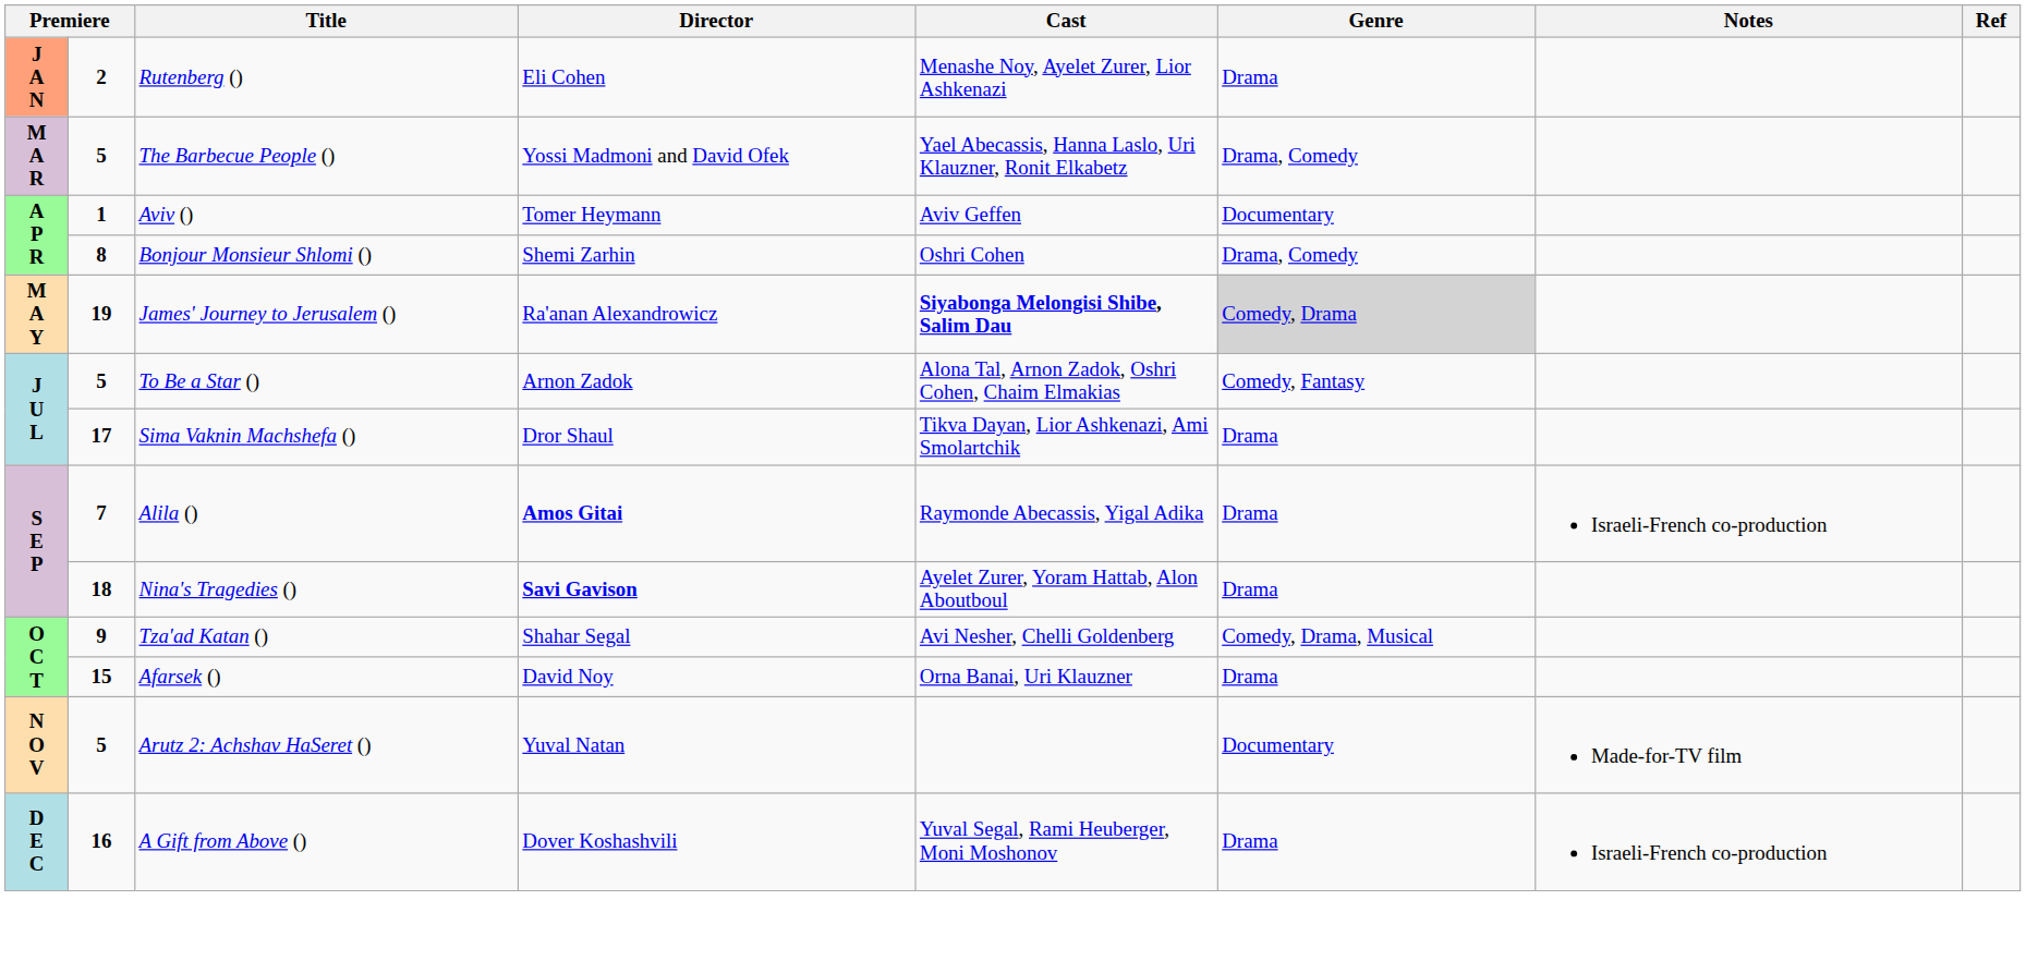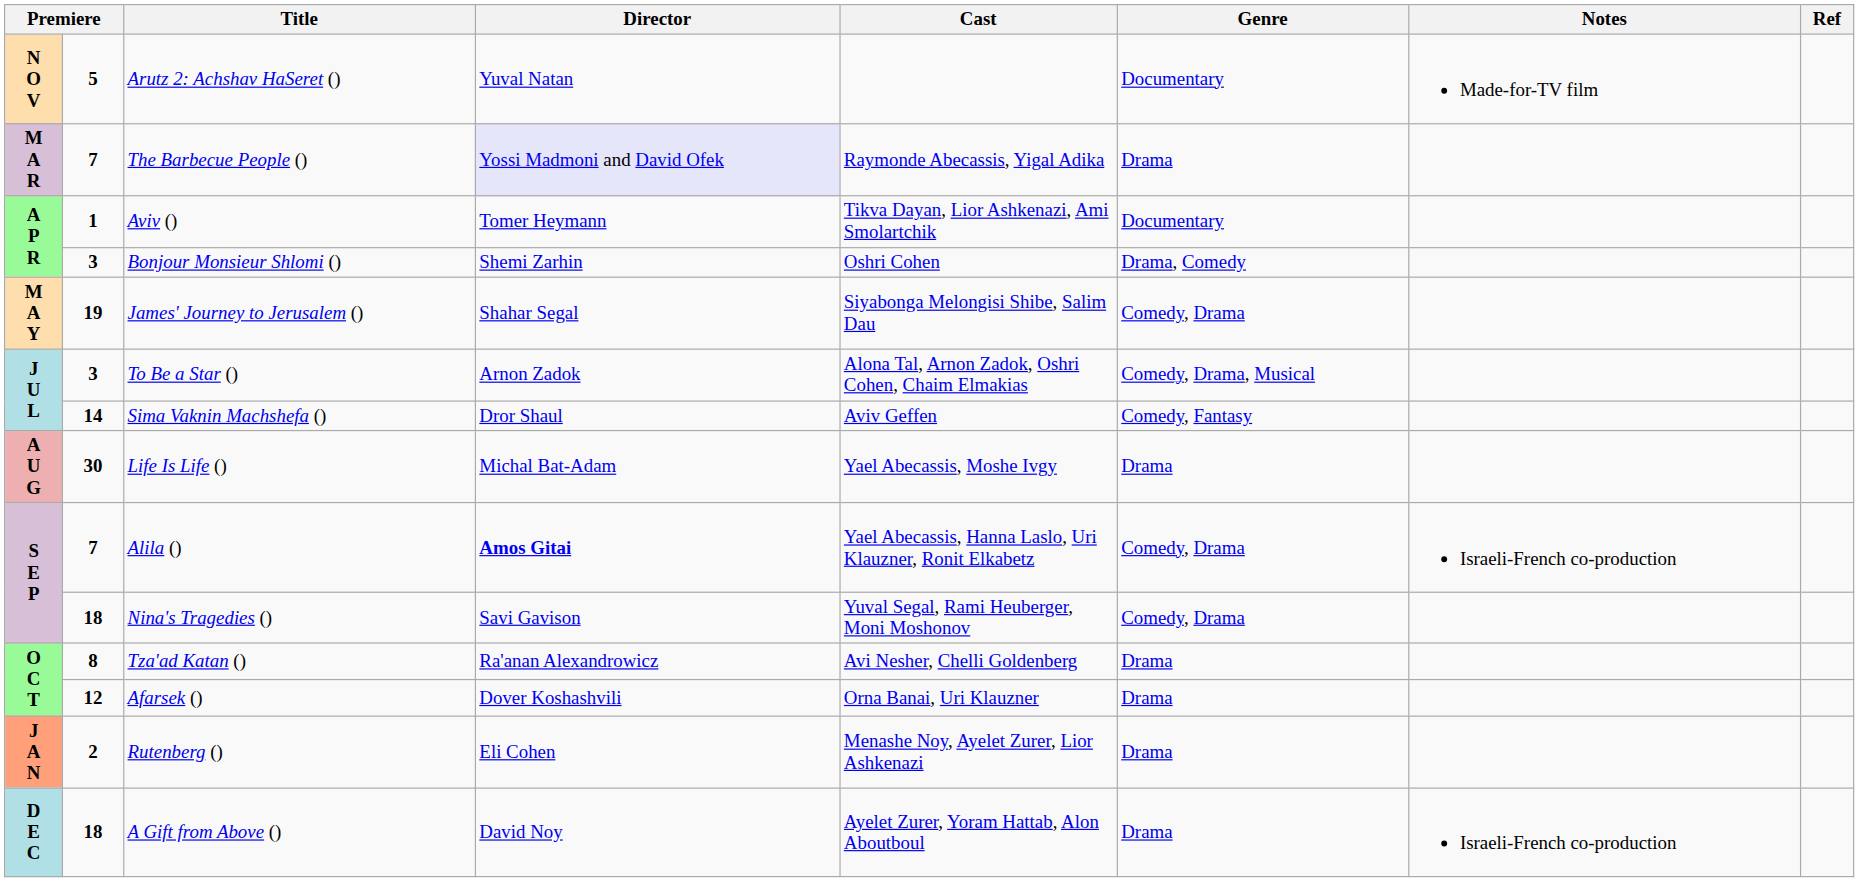rows swapped: Rutenberg () <-> Arutz 2: Achshav HaSeret ()
The Barbecue People () | column 2: 5 -> 7
The Barbecue People () | Director: no background -> lavender background
The Barbecue People () | Cast: Yael Abecassis, Hanna Laslo, Uri Klauzner, Ronit Elkabetz -> Raymonde Abecassis, Yigal Adika
The Barbecue People () | Genre: Drama, Comedy -> Drama
Aviv () | Cast: Aviv Geffen -> Tikva Dayan, Lior Ashkenazi, Ami Smolartchik
Bonjour Monsieur Shlomi () | column 2: 8 -> 3
James' Journey to Jerusalem () | Director: Ra'anan Alexandrowicz -> Shahar Segal
James' Journey to Jerusalem () | Cast: bold -> normal
James' Journey to Jerusalem () | Genre: lightgrey background -> no background
To Be a Star () | column 2: 5 -> 3
To Be a Star () | Genre: Comedy, Fantasy -> Comedy, Drama, Musical
Sima Vaknin Machshefa () | column 2: 17 -> 14
Sima Vaknin Machshefa () | Cast: Tikva Dayan, Lior Ashkenazi, Ami Smolartchik -> Aviv Geffen
Sima Vaknin Machshefa () | Genre: Drama -> Comedy, Fantasy
+ row: A U G | 30 | Life Is Life () | Michal Bat-Adam | Yael Abecassis, Moshe Ivgy | Drama
Alila () | Cast: Raymonde Abecassis, Yigal Adika -> Yael Abecassis, Hanna Laslo, Uri Klauzner, Ronit Elkabetz
Alila () | Genre: Drama -> Comedy, Drama
Nina's Tragedies () | Director: bold -> normal
Nina's Tragedies () | Cast: Ayelet Zurer, Yoram Hattab, Alon Aboutboul -> Yuval Segal, Rami Heuberger, Moni Moshonov
Nina's Tragedies () | Genre: Drama -> Comedy, Drama
Tza'ad Katan () | column 2: 9 -> 8
Tza'ad Katan () | Director: Shahar Segal -> Ra'anan Alexandrowicz
Tza'ad Katan () | Genre: Comedy, Drama, Musical -> Drama
Afarsek () | column 2: 15 -> 12
Afarsek () | Director: David Noy -> Dover Koshashvili
A Gift from Above () | column 2: 16 -> 18
A Gift from Above () | Director: Dover Koshashvili -> David Noy
A Gift from Above () | Cast: Yuval Segal, Rami Heuberger, Moni Moshonov -> Ayelet Zurer, Yoram Hattab, Alon Aboutboul
